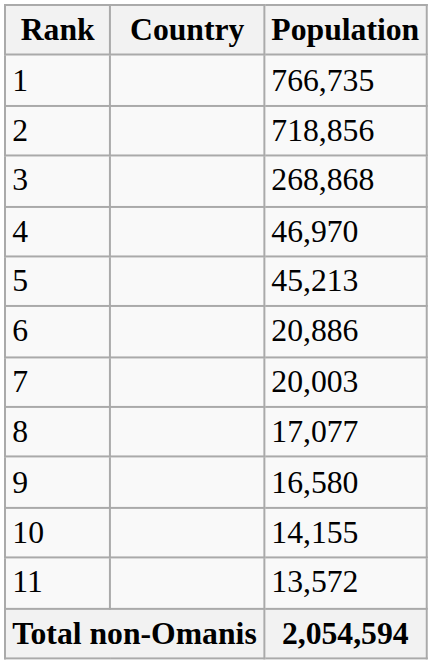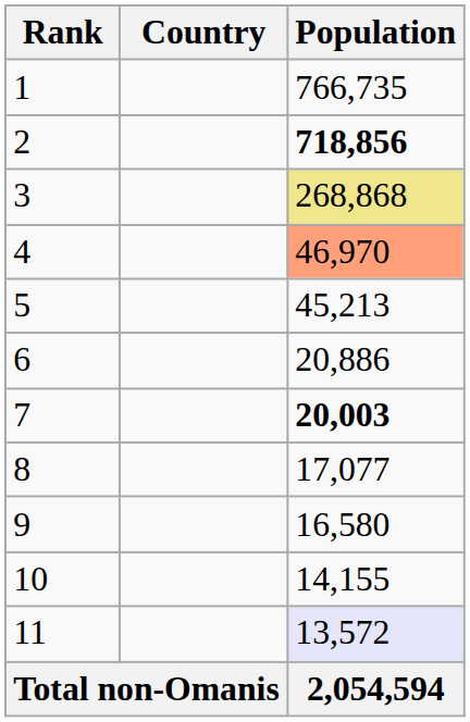2 | Population: normal -> bold
3 | Population: no background -> khaki background
4 | Population: no background -> lightsalmon background
7 | Population: normal -> bold
11 | Population: no background -> lavender background
